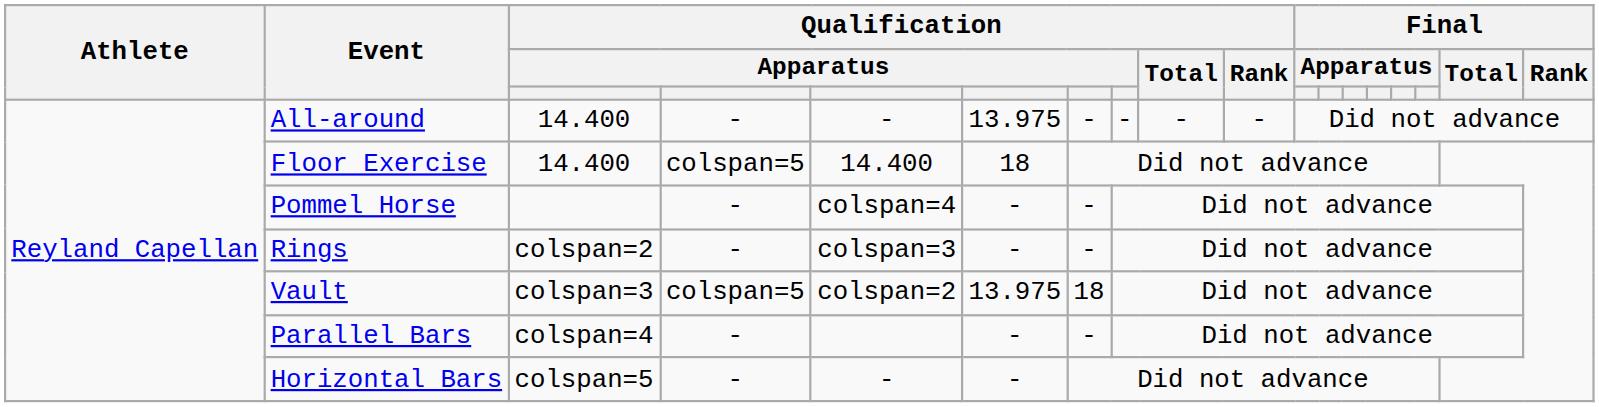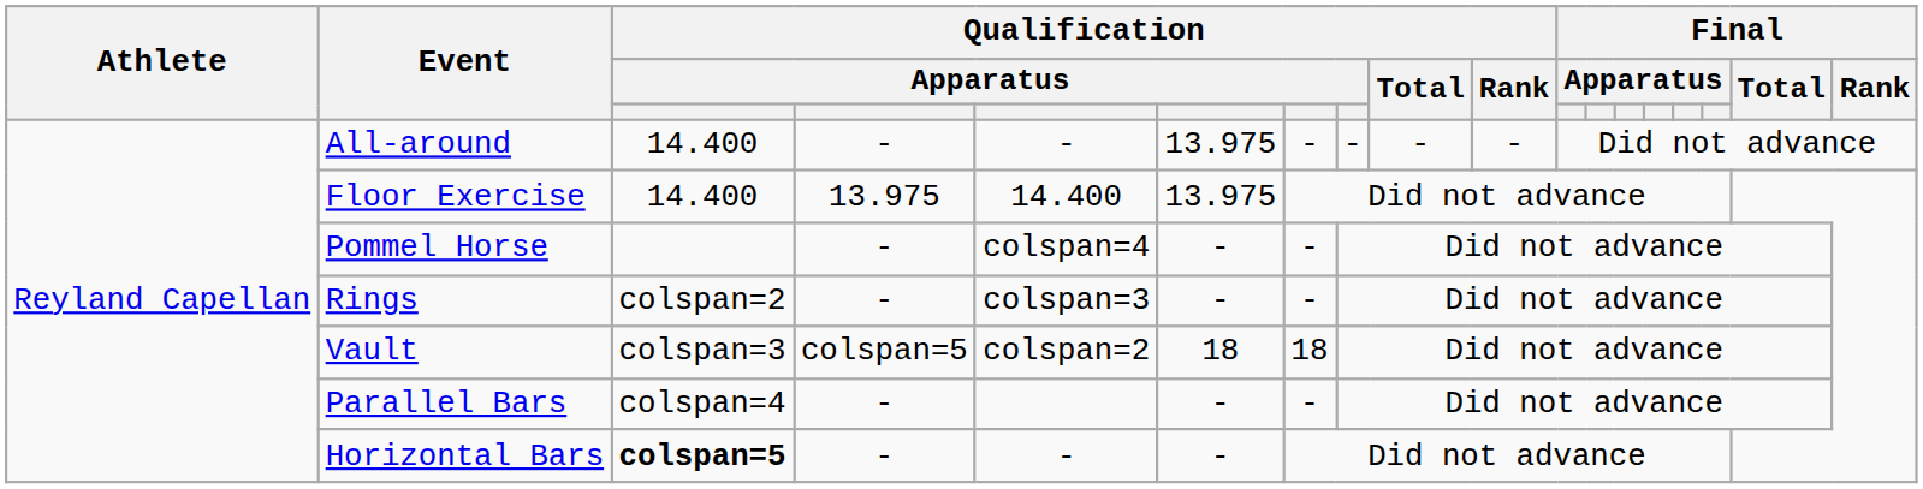Floor Exercise | column 4: colspan=5 -> 13.975
Floor Exercise | column 6: 18 -> 13.975
Vault | column 6: 13.975 -> 18
Horizontal Bars | column 3: normal -> bold
